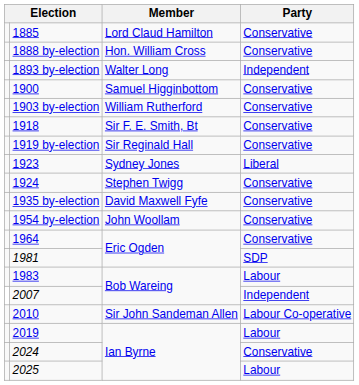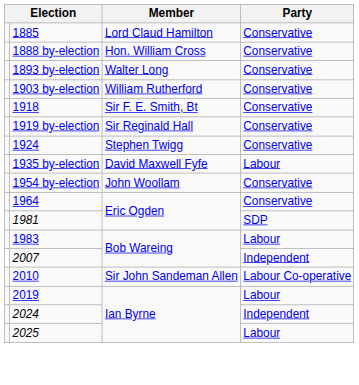1893 by-election | Party: Independent -> Conservative
- row: 1900 | Samuel Higginbottom | Conservative
- row: 1923 | Sydney Jones | Liberal
1935 by-election | Party: Conservative -> Labour
2024 | Party: Conservative -> Independent
